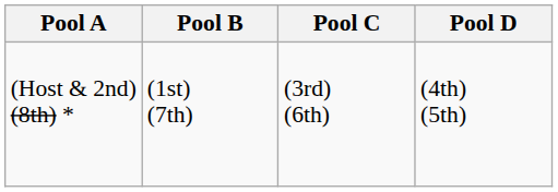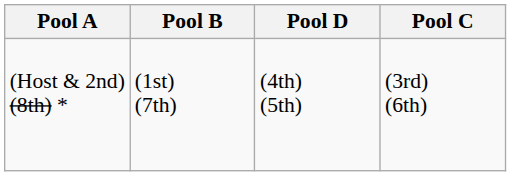columns swapped: Pool C <-> Pool D
